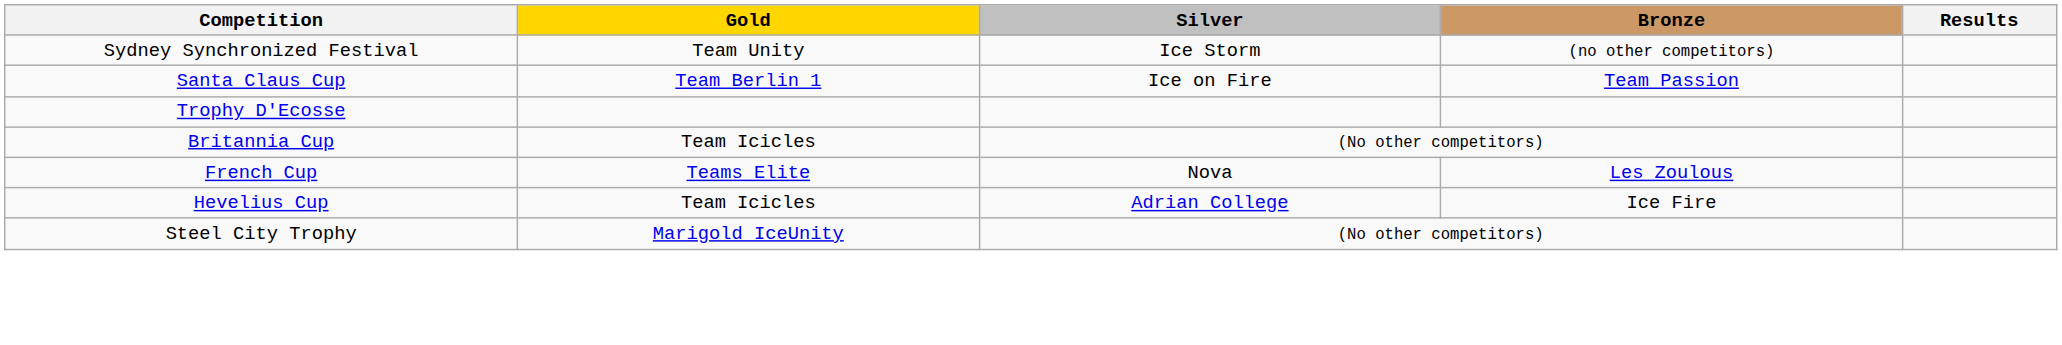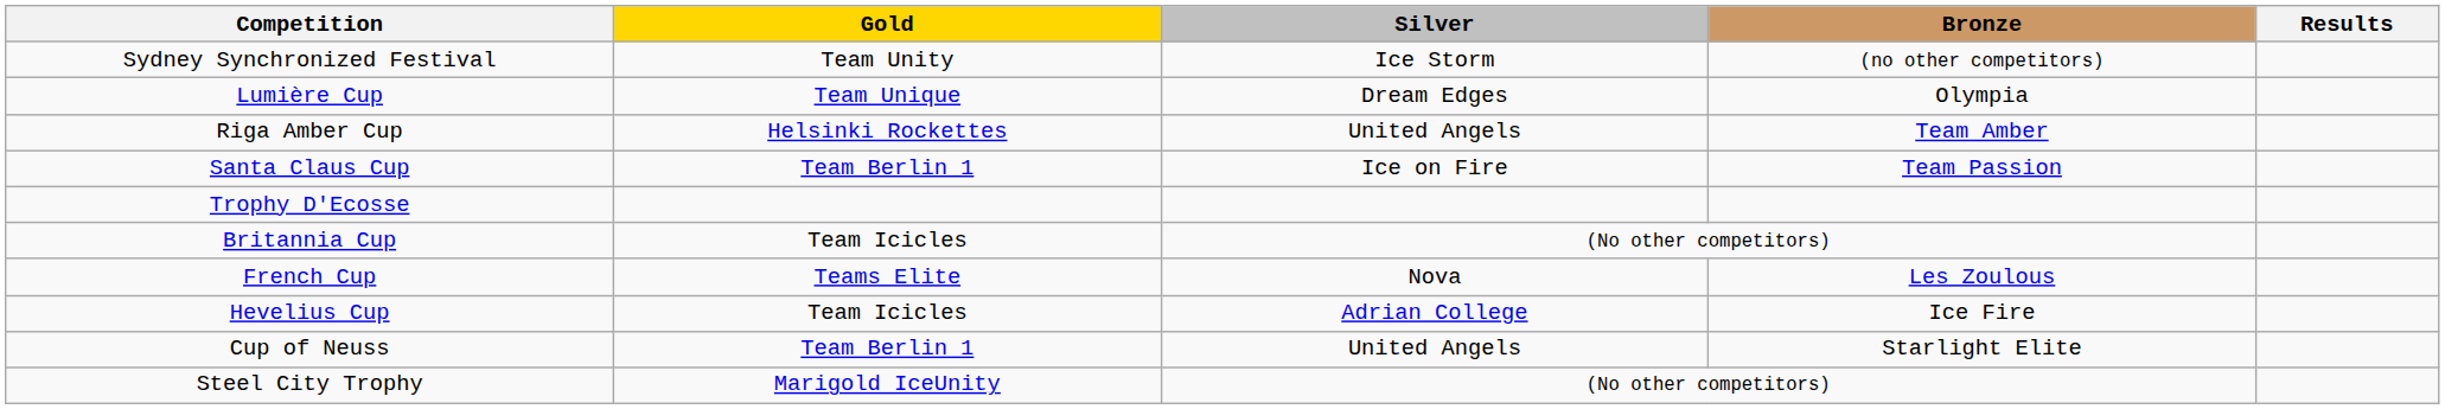+ row: Lumière Cup | Team Unique | Dream Edges | Olympia
+ row: Riga Amber Cup | Helsinki Rockettes | United Angels | Team Amber
+ row: Cup of Neuss | Team Berlin 1 | United Angels | Starlight Elite
